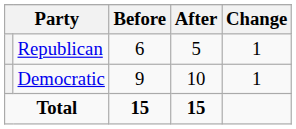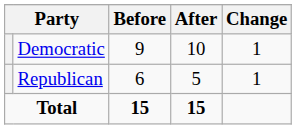rows swapped: Democratic <-> Republican
